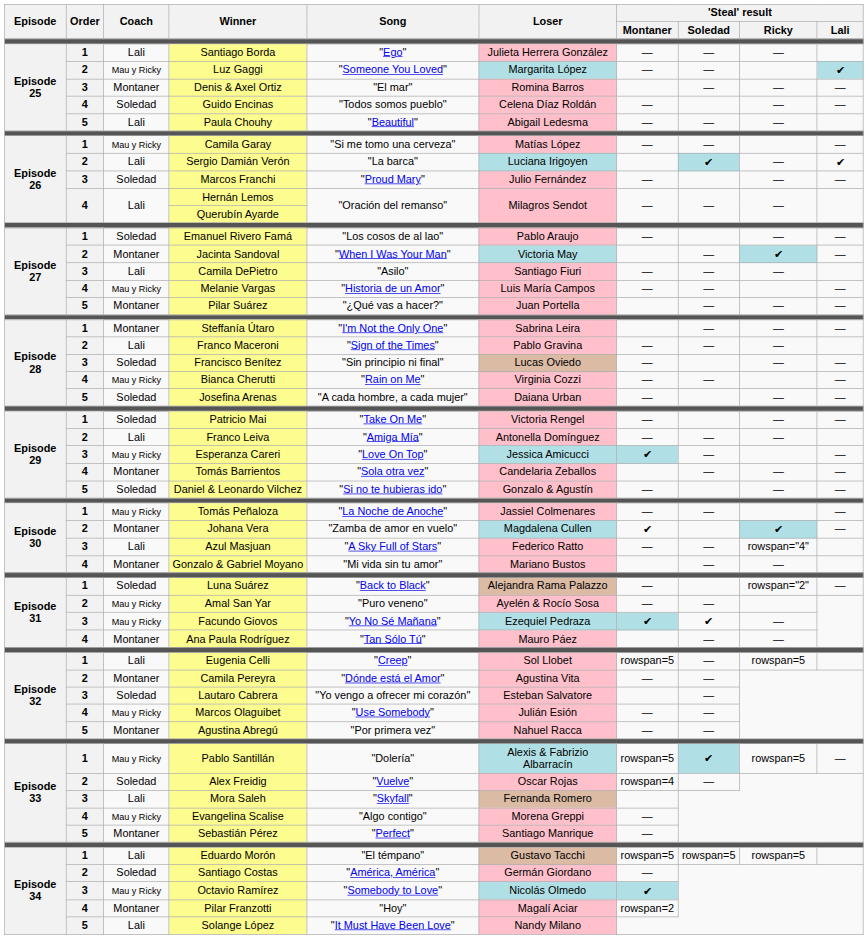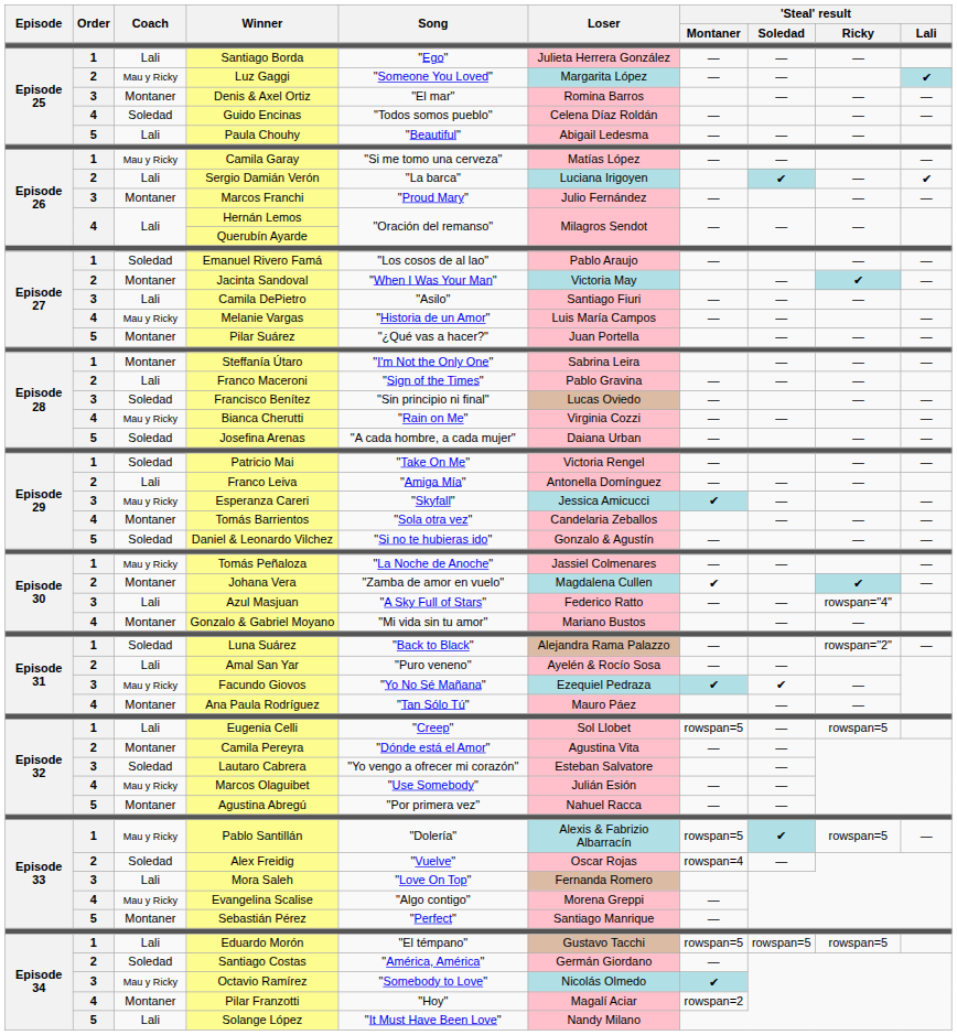Marcos Franchi | Coach: Soledad -> Montaner
Esperanza Careri | Song: "Love On Top" -> "Skyfall"
Amal San Yar | Coach: Mau y Ricky -> Lali
Mora Saleh | Song: "Skyfall" -> "Love On Top"
